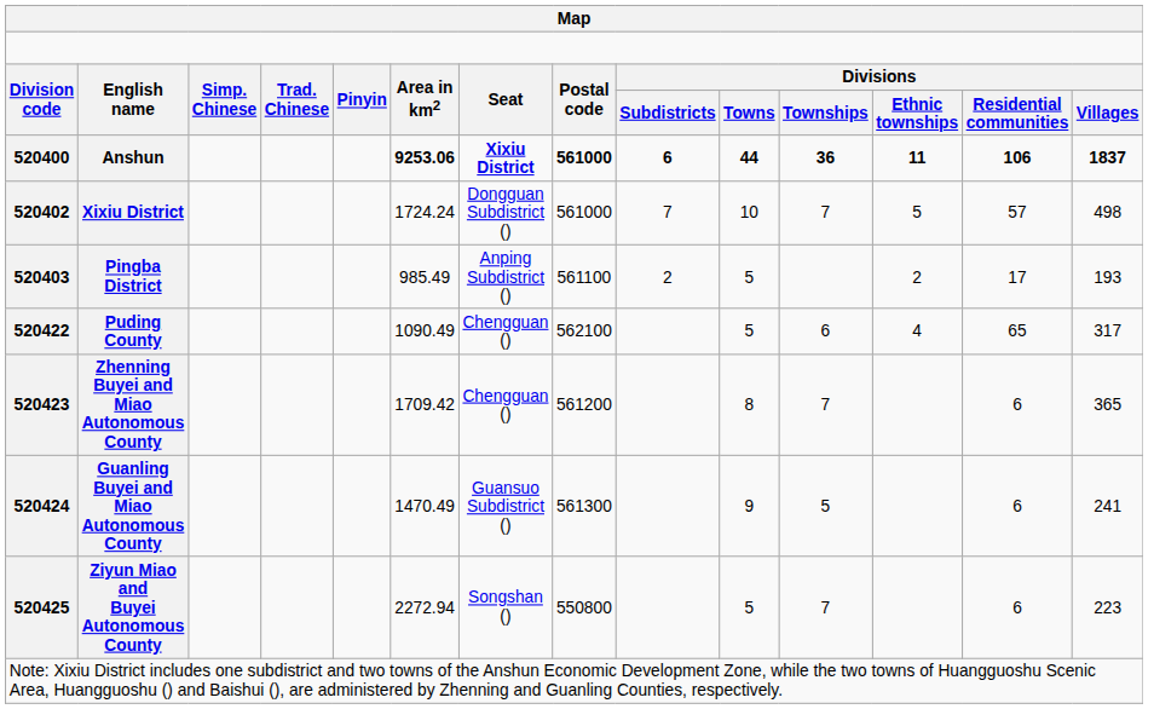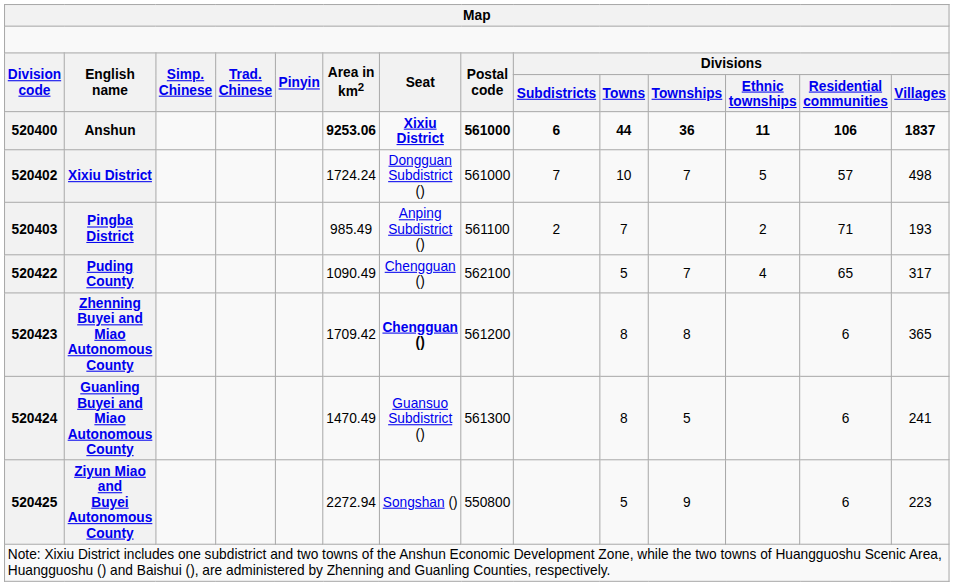Pingba District | column 10: 5 -> 7
Pingba District | column 13: 17 -> 71
Puding County | column 11: 6 -> 7
Zhenning Buyei and Miao Autonomous County | column 7: normal -> bold
Zhenning Buyei and Miao Autonomous County | column 11: 7 -> 8
Guanling Buyei and Miao Autonomous County | column 10: 9 -> 8
Ziyun Miao and Buyei Autonomous County | column 11: 7 -> 9
